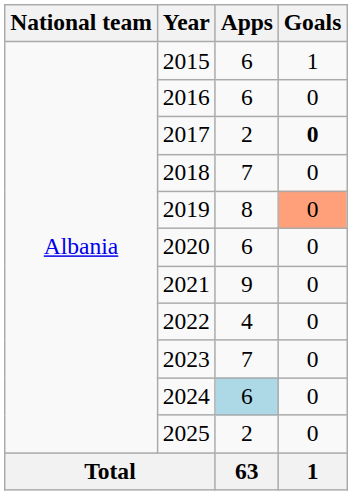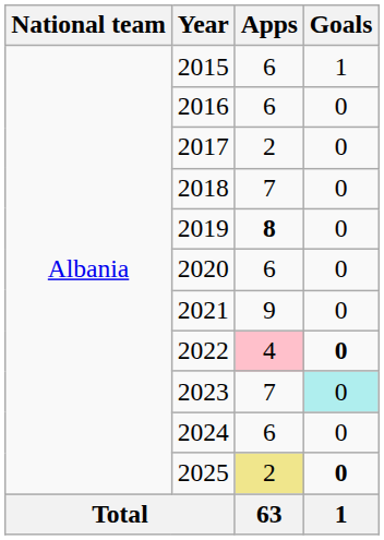2017 | Goals: bold -> normal
2019 | Apps: normal -> bold
2019 | Goals: lightsalmon background -> no background
2022 | Apps: no background -> pink background
2022 | Goals: normal -> bold
2023 | Goals: no background -> paleturquoise background
2024 | Apps: lightblue background -> no background
2025 | Apps: no background -> khaki background
2025 | Goals: normal -> bold
